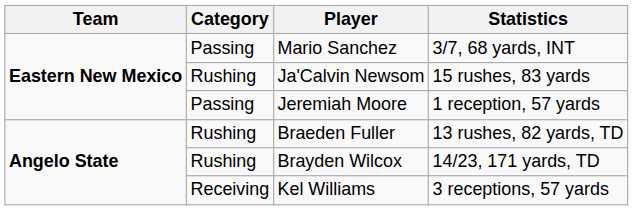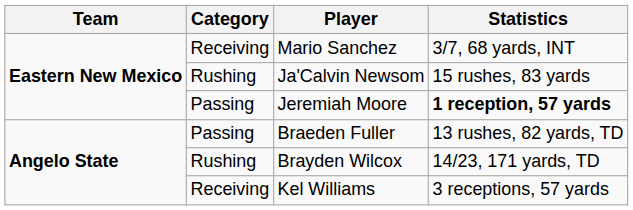Mario Sanchez | Category: Passing -> Receiving
Jeremiah Moore | Statistics: normal -> bold
Braeden Fuller | Category: Rushing -> Passing
